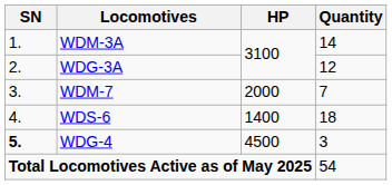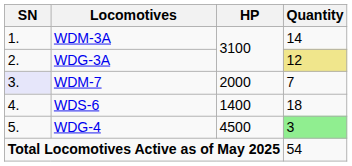WDG-3A | Quantity: no background -> khaki background
WDM-7 | SN: no background -> lavender background
WDG-4 | SN: bold -> normal
WDG-4 | Quantity: no background -> lightgreen background
